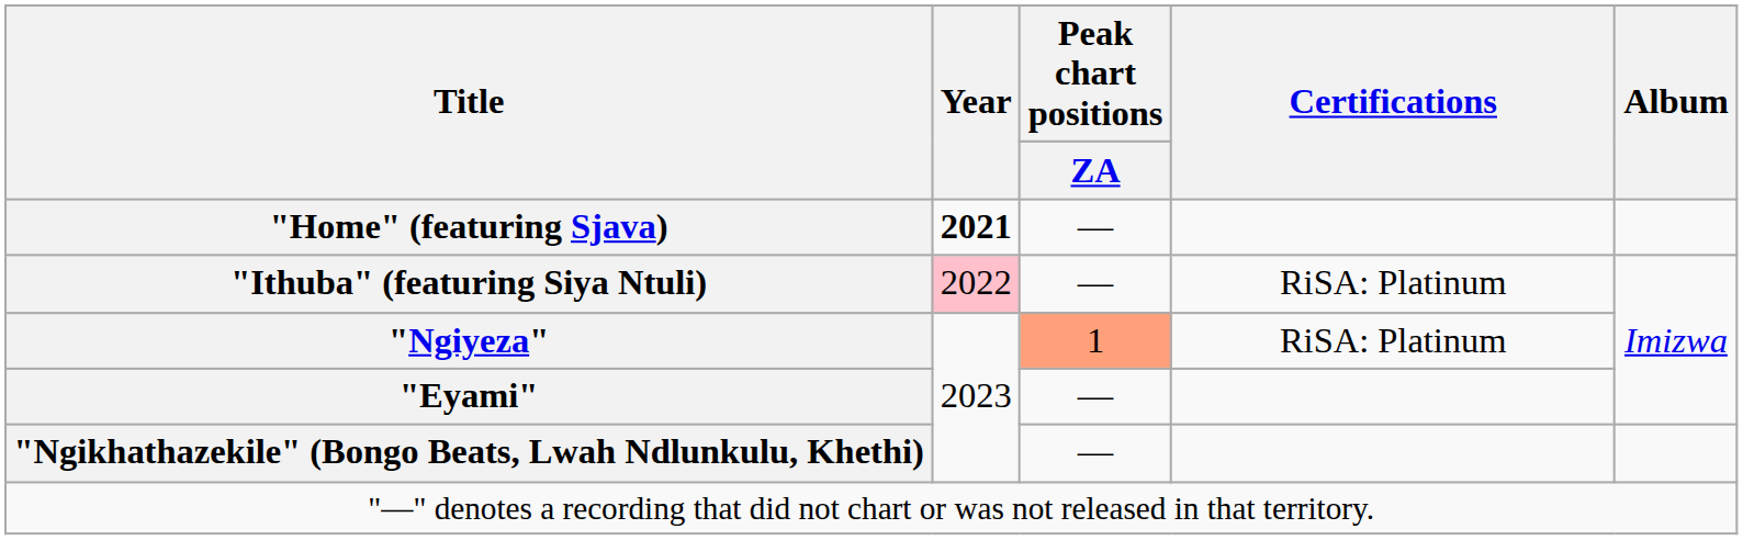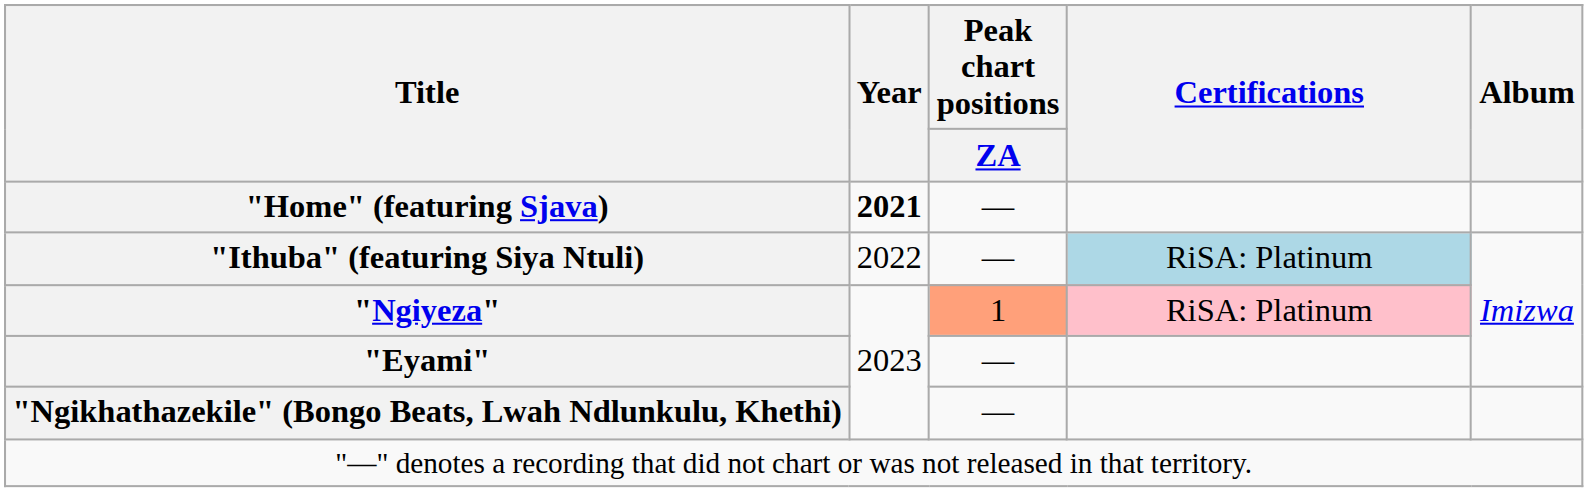"Ithuba" (featuring Siya Ntuli) | Year: pink background -> no background
"Ithuba" (featuring Siya Ntuli) | Certifications: no background -> lightblue background
"Ngiyeza" | Certifications: no background -> pink background
